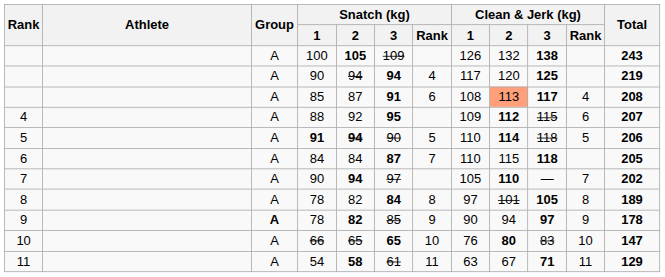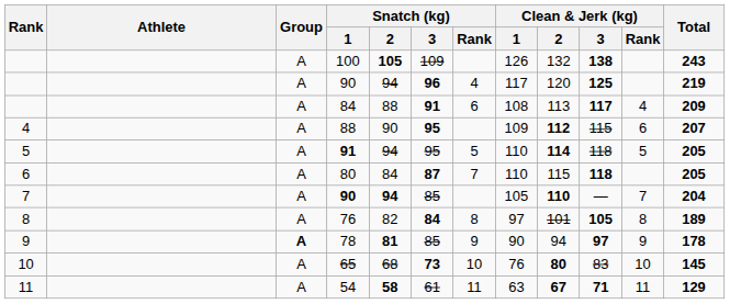row 4 | Snatch (kg) / 3: 94 -> 96
row 5 | Snatch (kg) / 1: 85 -> 84
row 5 | Snatch (kg) / 2: 87 -> 88
row 5 | Clean & Jerk (kg) / 2: lightsalmon background -> no background
row 5 | Total: 208 -> 209
row 6 | Snatch (kg) / 2: 92 -> 90
row 7 | Snatch (kg) / 2: bold -> normal
row 7 | Snatch (kg) / 3: 90 -> 95
row 7 | Total: 206 -> 205
row 8 | Snatch (kg) / 1: 84 -> 80
row 9 | Snatch (kg) / 1: normal -> bold
row 9 | Snatch (kg) / 3: 97 -> 85
row 9 | Total: 202 -> 204
row 10 | Snatch (kg) / 1: 78 -> 76
row 11 | Snatch (kg) / 2: 82 -> 81
row 12 | Snatch (kg) / 1: 66 -> 65
row 12 | Snatch (kg) / 2: 65 -> 68
row 12 | Snatch (kg) / 3: 65 -> 73
row 12 | Total: 147 -> 145
row 13 | Clean & Jerk (kg) / 2: normal -> bold
